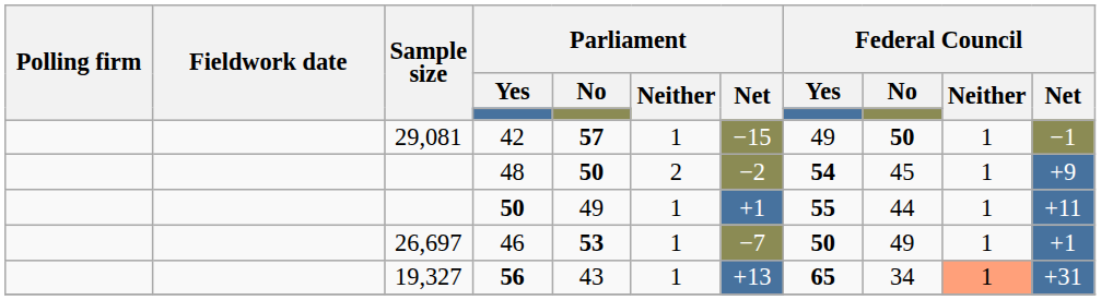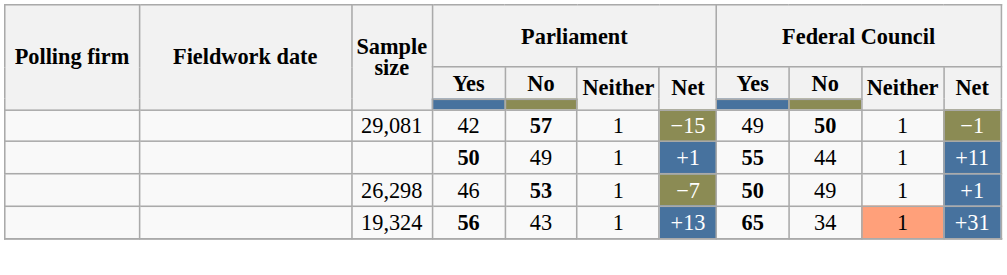- row: 48 | 50 | 2 | −2 | 54 | 45 | 1 | +9
46 | Sample size: 26,697 -> 26,298
56 | Sample size: 19,327 -> 19,324
